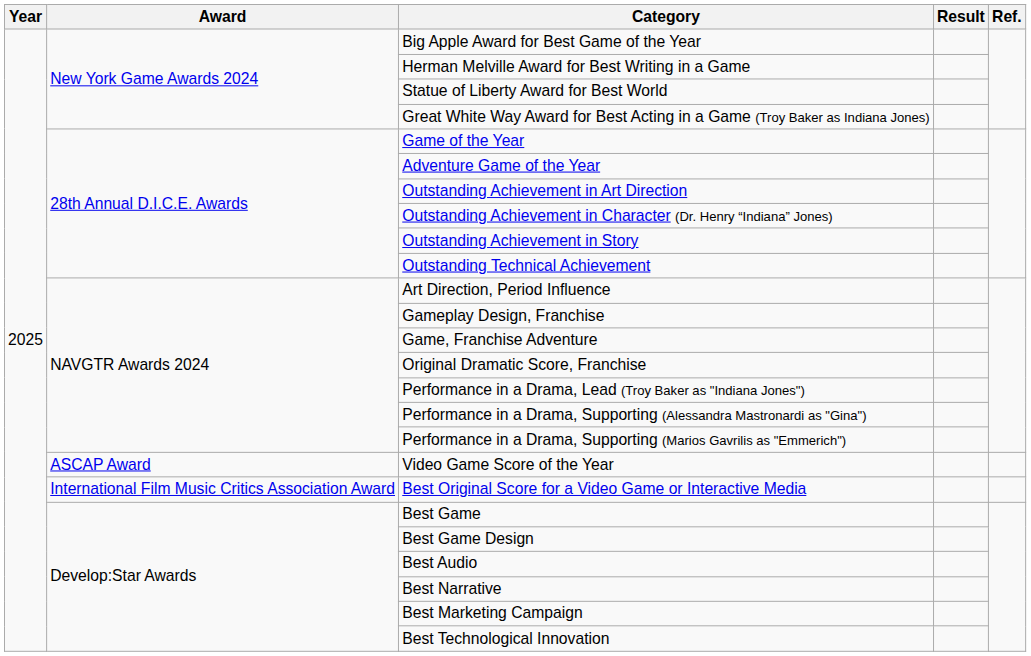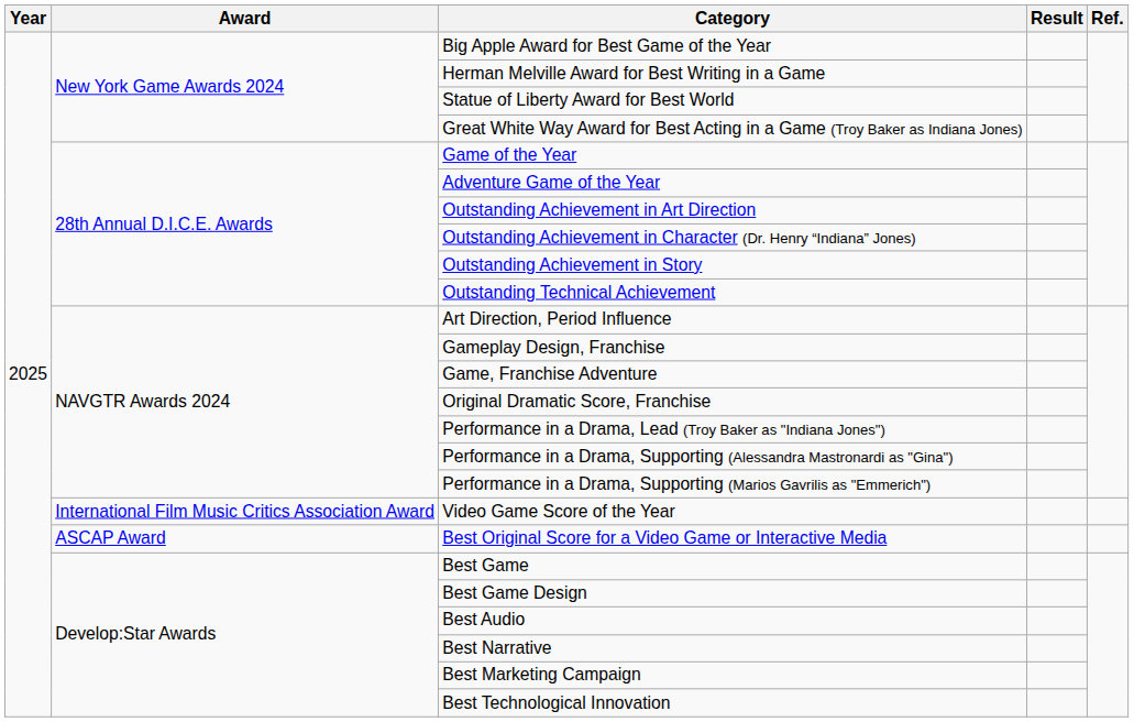Video Game Score of the Year | Award: ASCAP Award -> International Film Music Critics Association Award
Best Original Score for a Video Game or Interactive Media | Award: International Film Music Critics Association Award -> ASCAP Award
